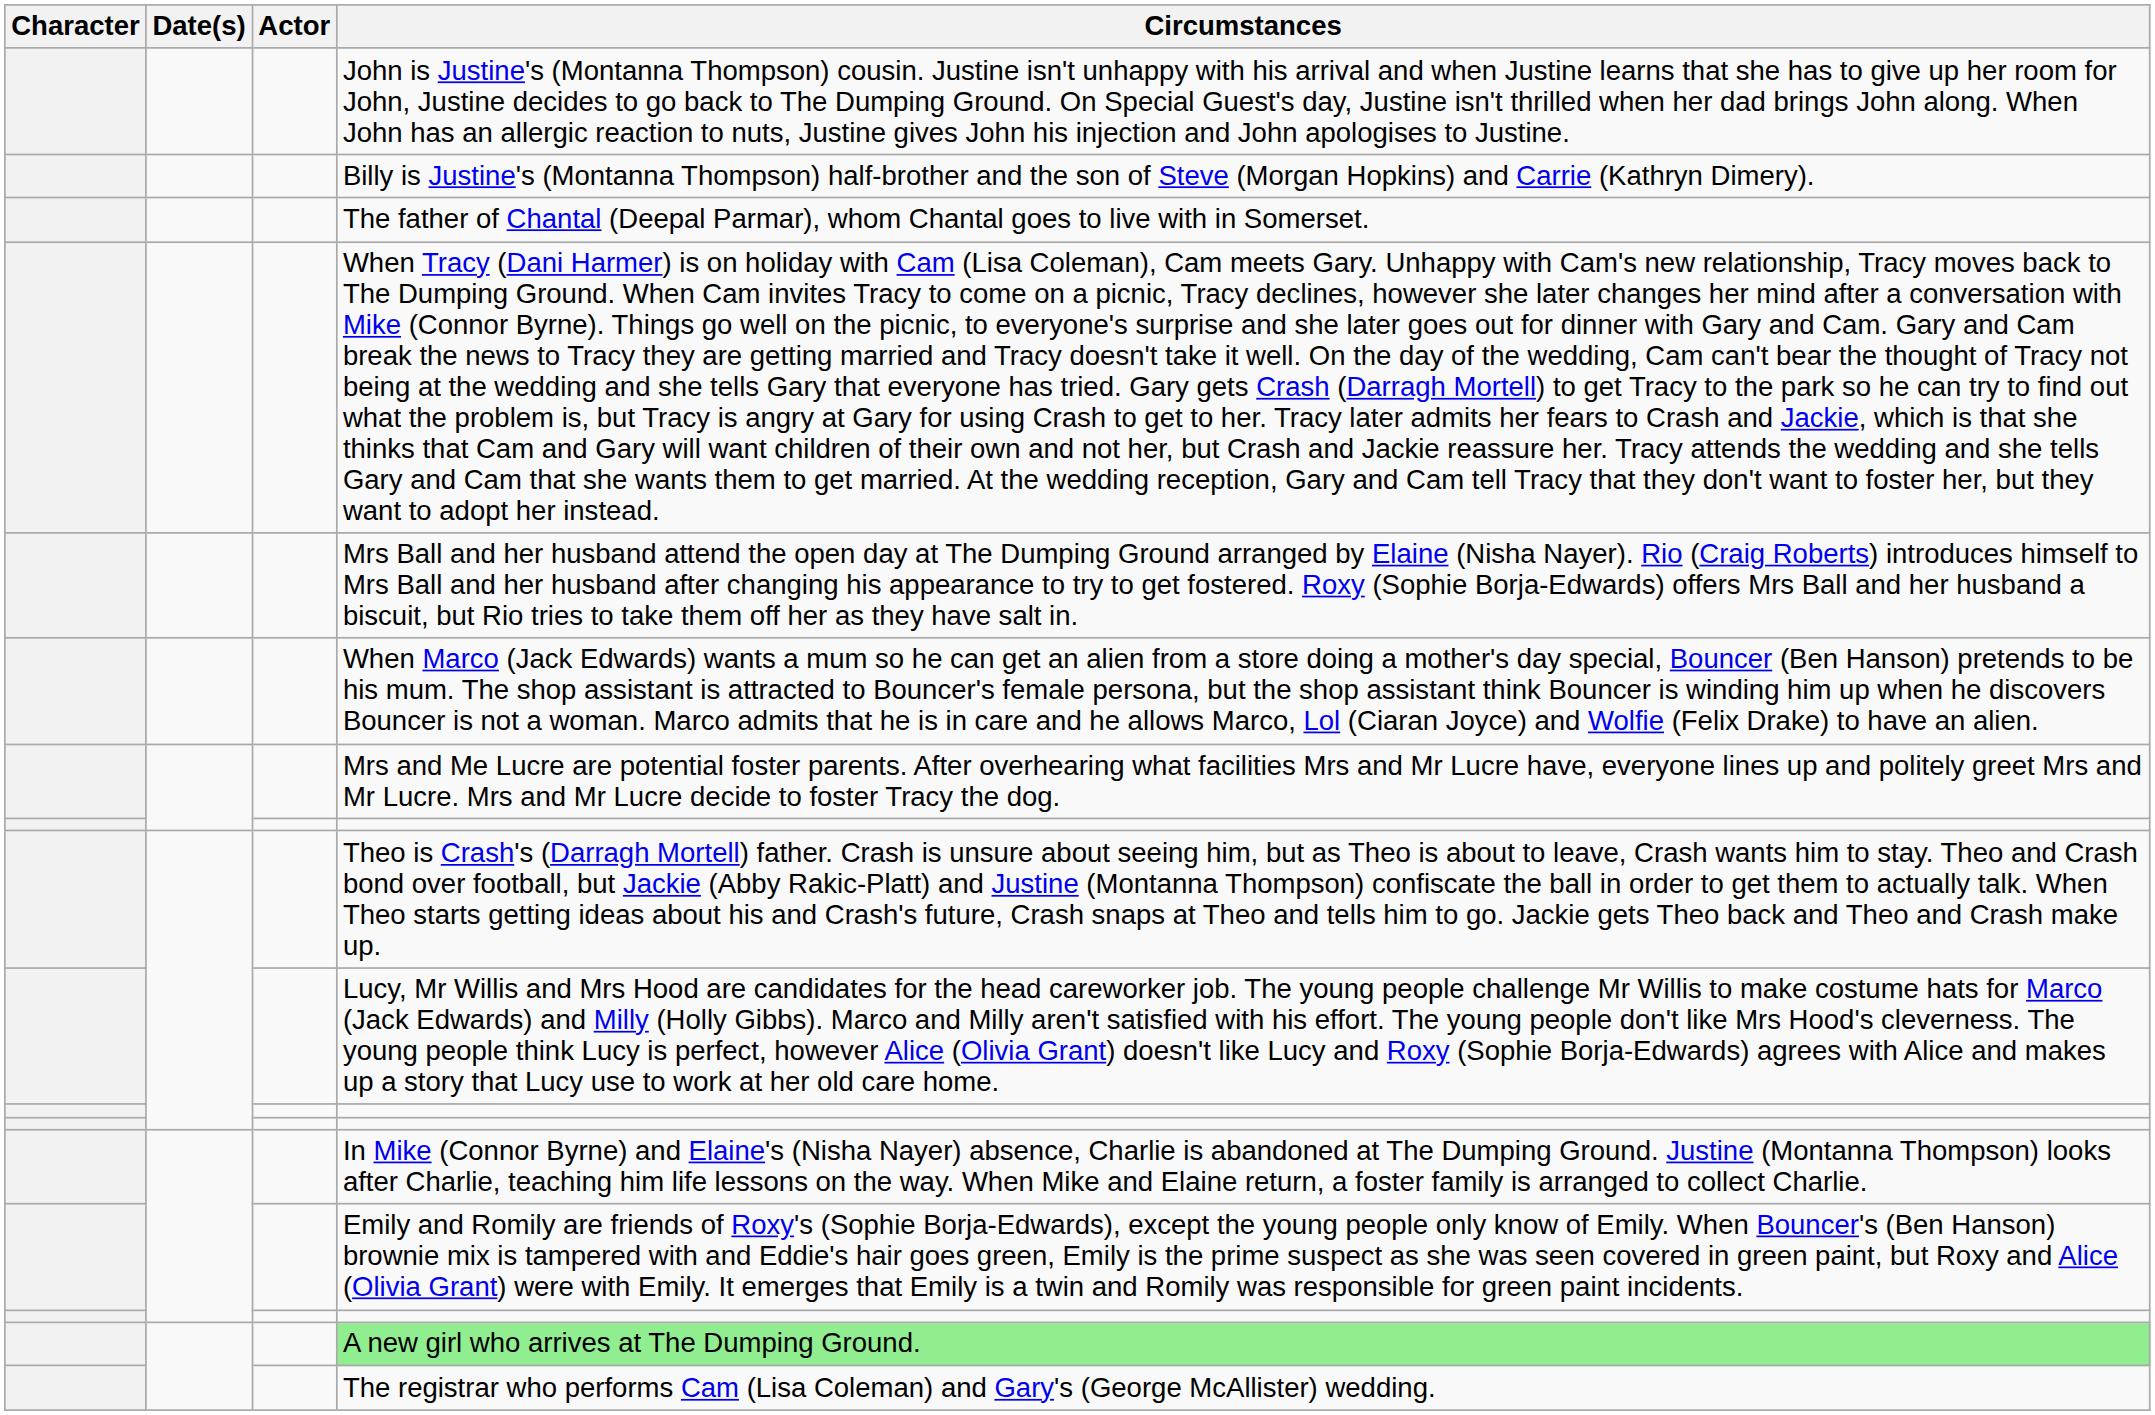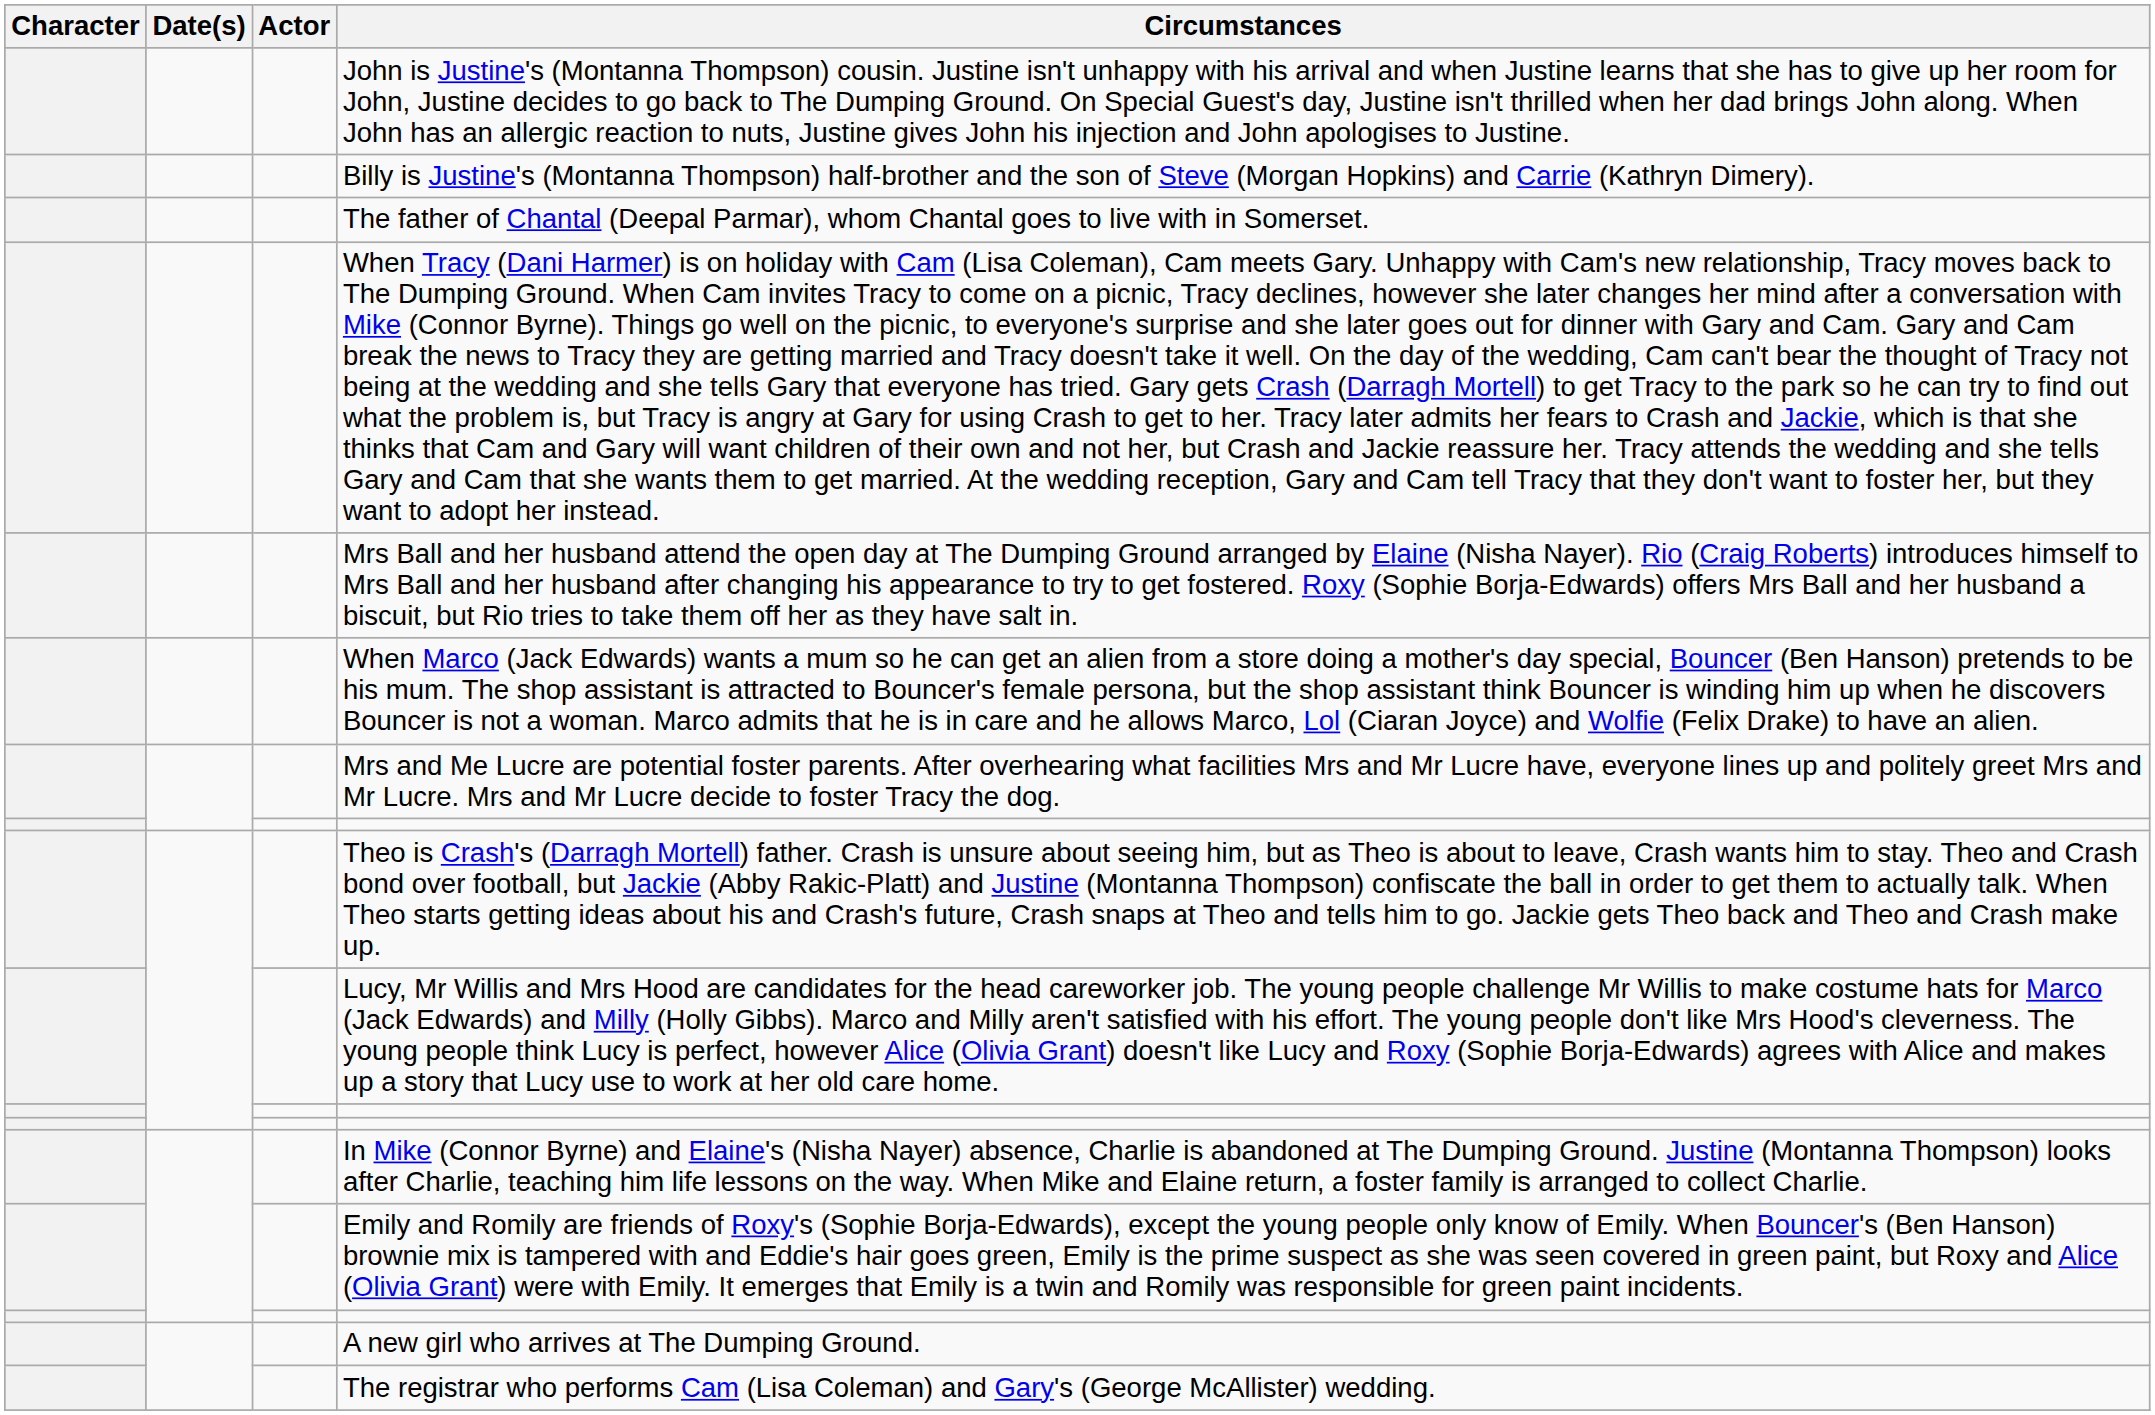A new girl who arrives at The Dumping Ground. | Circumstances: lightgreen background -> no background
